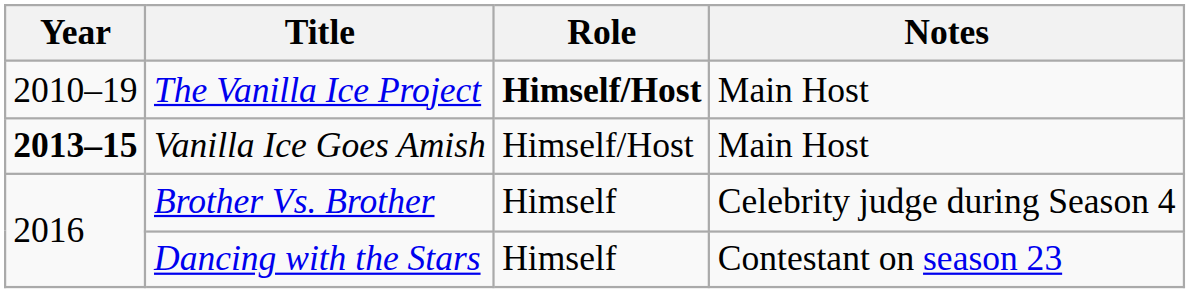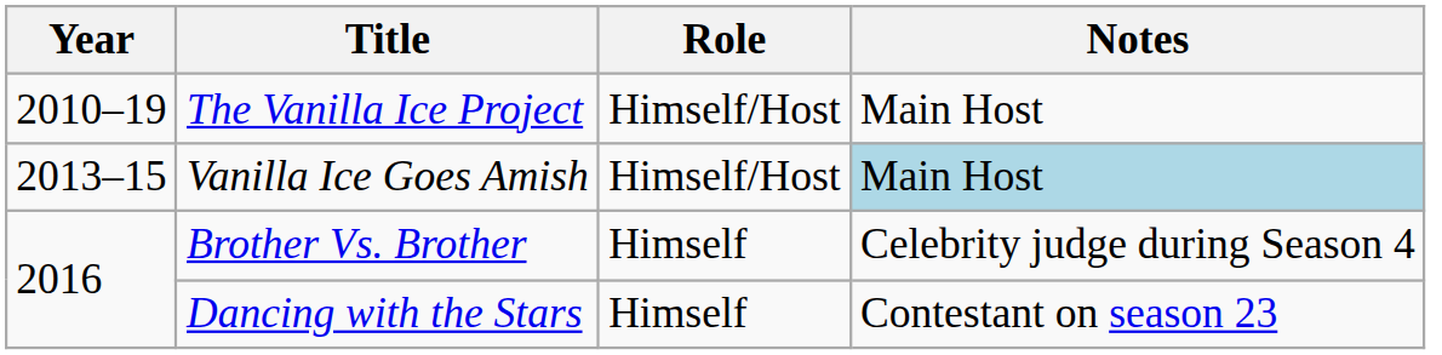The Vanilla Ice Project | Role: bold -> normal
Vanilla Ice Goes Amish | Year: bold -> normal
Vanilla Ice Goes Amish | Notes: no background -> lightblue background
